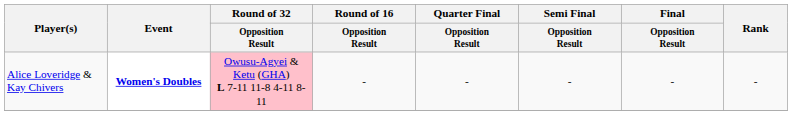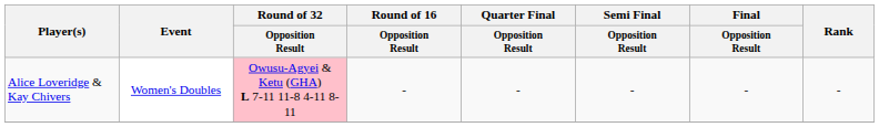Alice Loveridge & Kay Chivers | Event: bold -> normal
